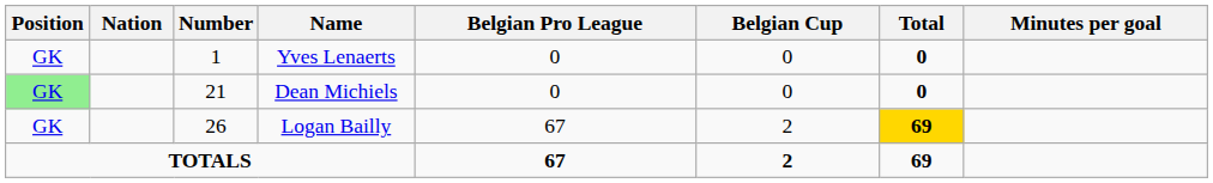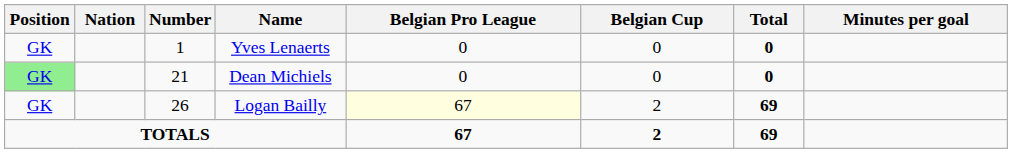Logan Bailly | Belgian Pro League: no background -> lightyellow background
Logan Bailly | Total: gold background -> no background
